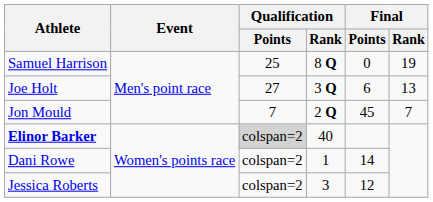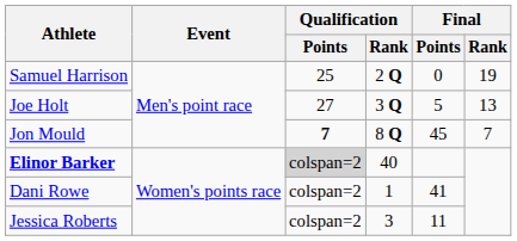Samuel Harrison | Qualification / Rank: 8 Q -> 2 Q
Joe Holt | Final / Points: 6 -> 5
Jon Mould | Qualification / Points: normal -> bold
Jon Mould | Qualification / Rank: 2 Q -> 8 Q
Dani Rowe | Final / Points: 14 -> 41
Jessica Roberts | Final / Points: 12 -> 11
